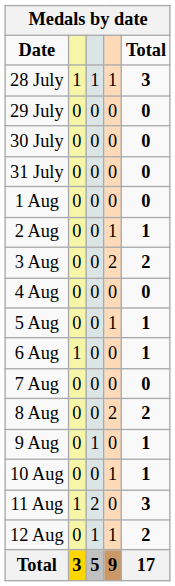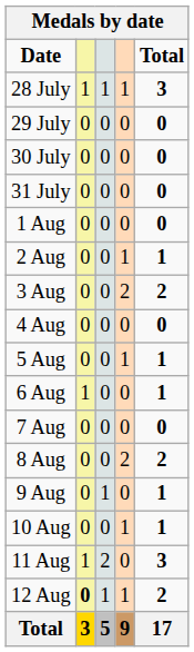12 Aug | column 2: normal -> bold
